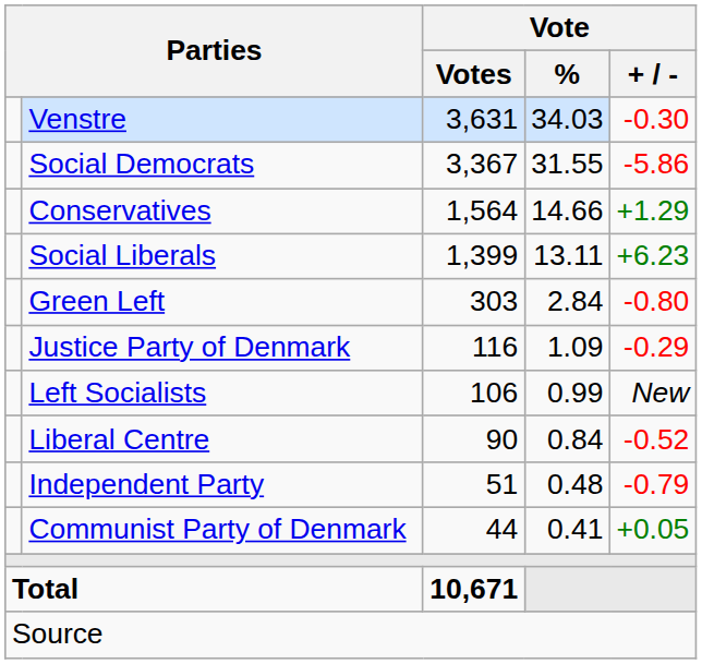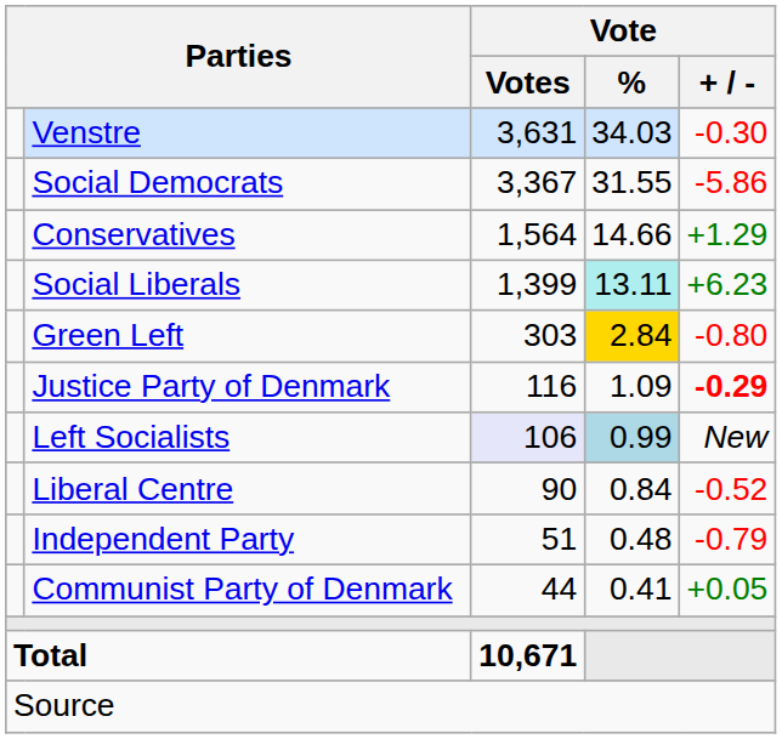Social Liberals | Vote / %: no background -> paleturquoise background
Green Left | Vote / %: no background -> gold background
Justice Party of Denmark | Vote / + / -: normal -> bold
Left Socialists | Vote / Votes: no background -> lavender background
Left Socialists | Vote / %: no background -> lightblue background
